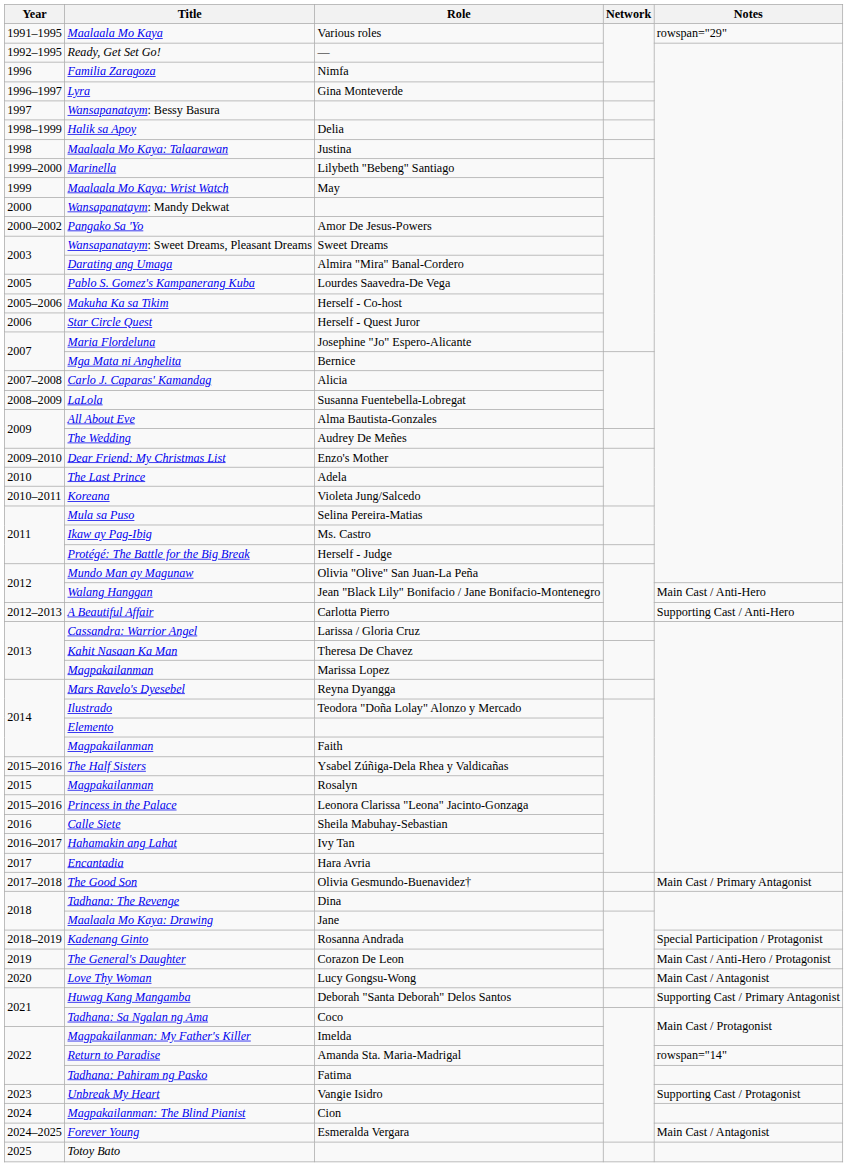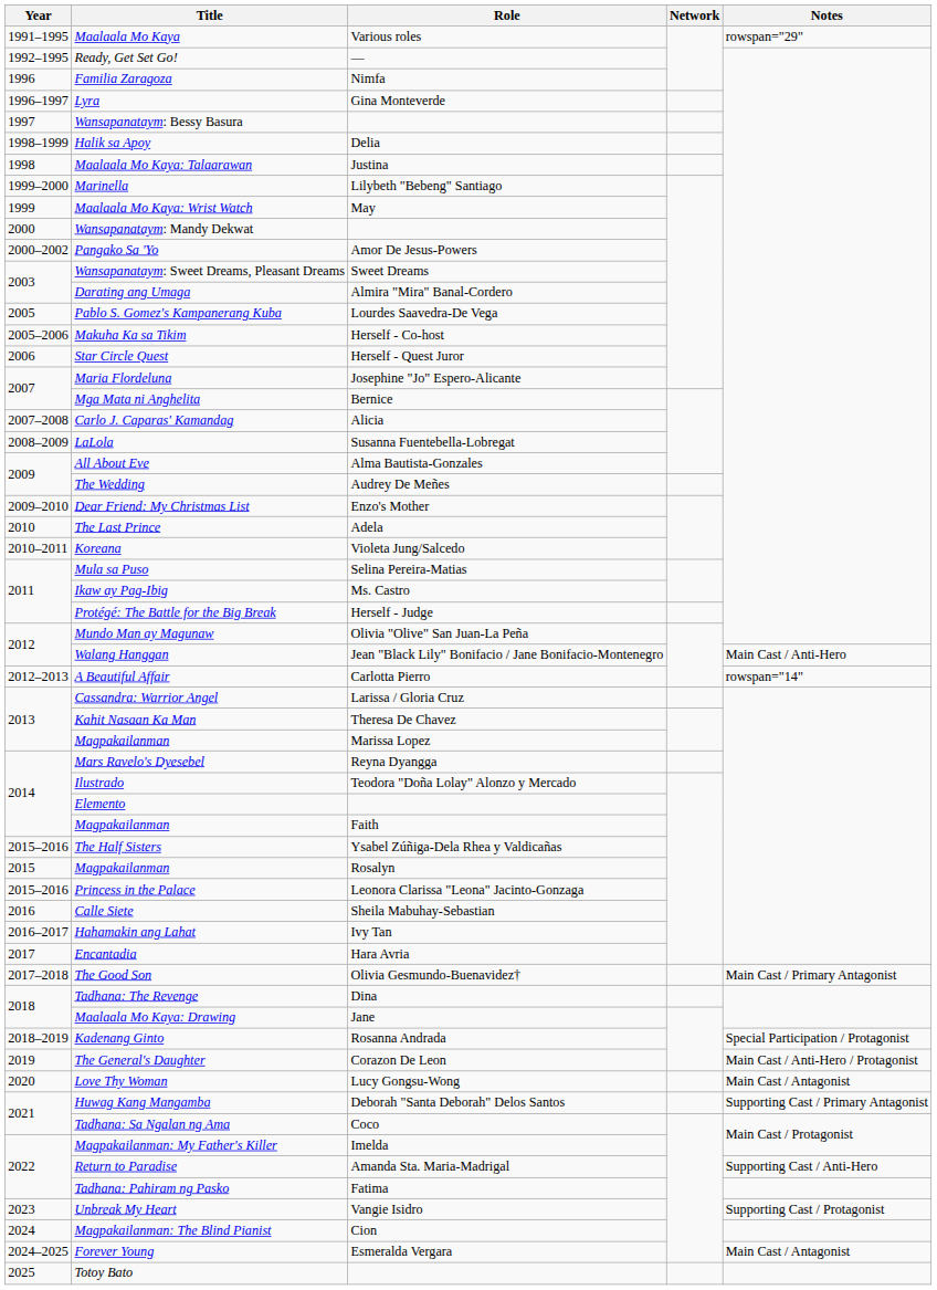A Beautiful Affair | Notes: Supporting Cast / Anti-Hero -> rowspan="14"
Return to Paradise | Notes: rowspan="14" -> Supporting Cast / Anti-Hero
